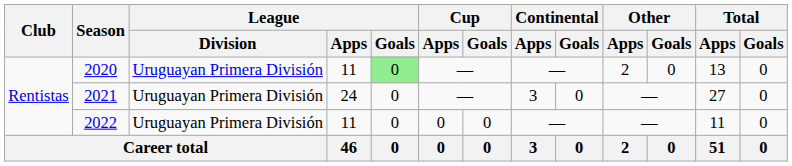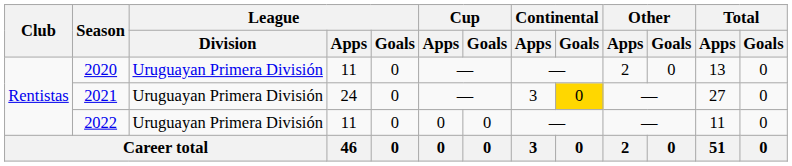2020 | League / Goals: lightgreen background -> no background
2021 | Continental / Goals: no background -> gold background
